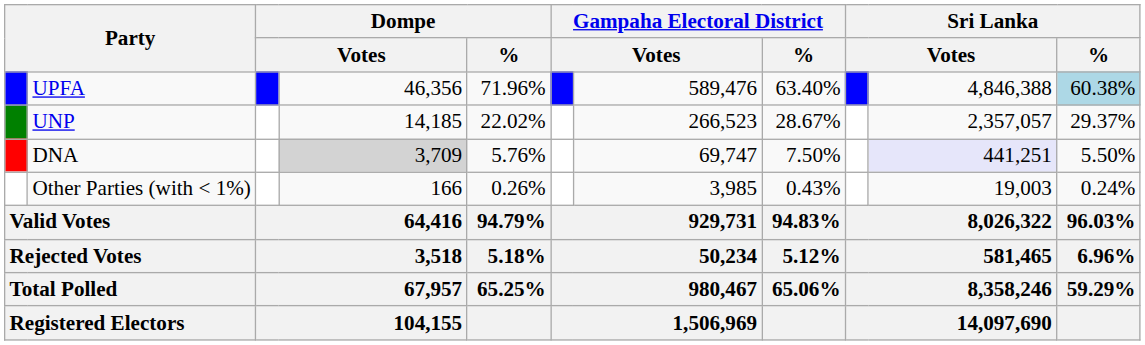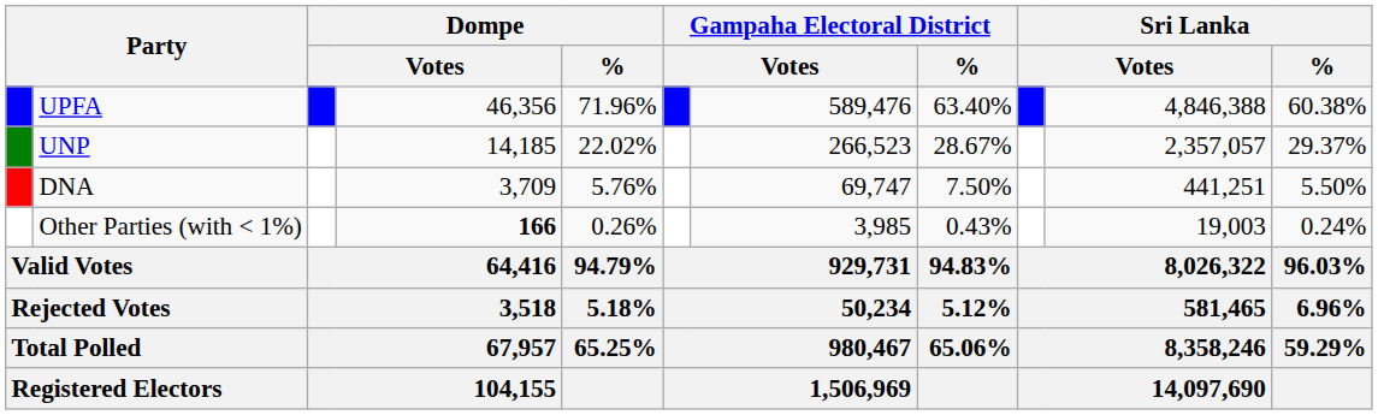UPFA | Sri Lanka / %: lightblue background -> no background
DNA | column 4: lightgrey background -> no background
DNA | column 10: lavender background -> no background
Other Parties (with < 1%) | column 4: normal -> bold
